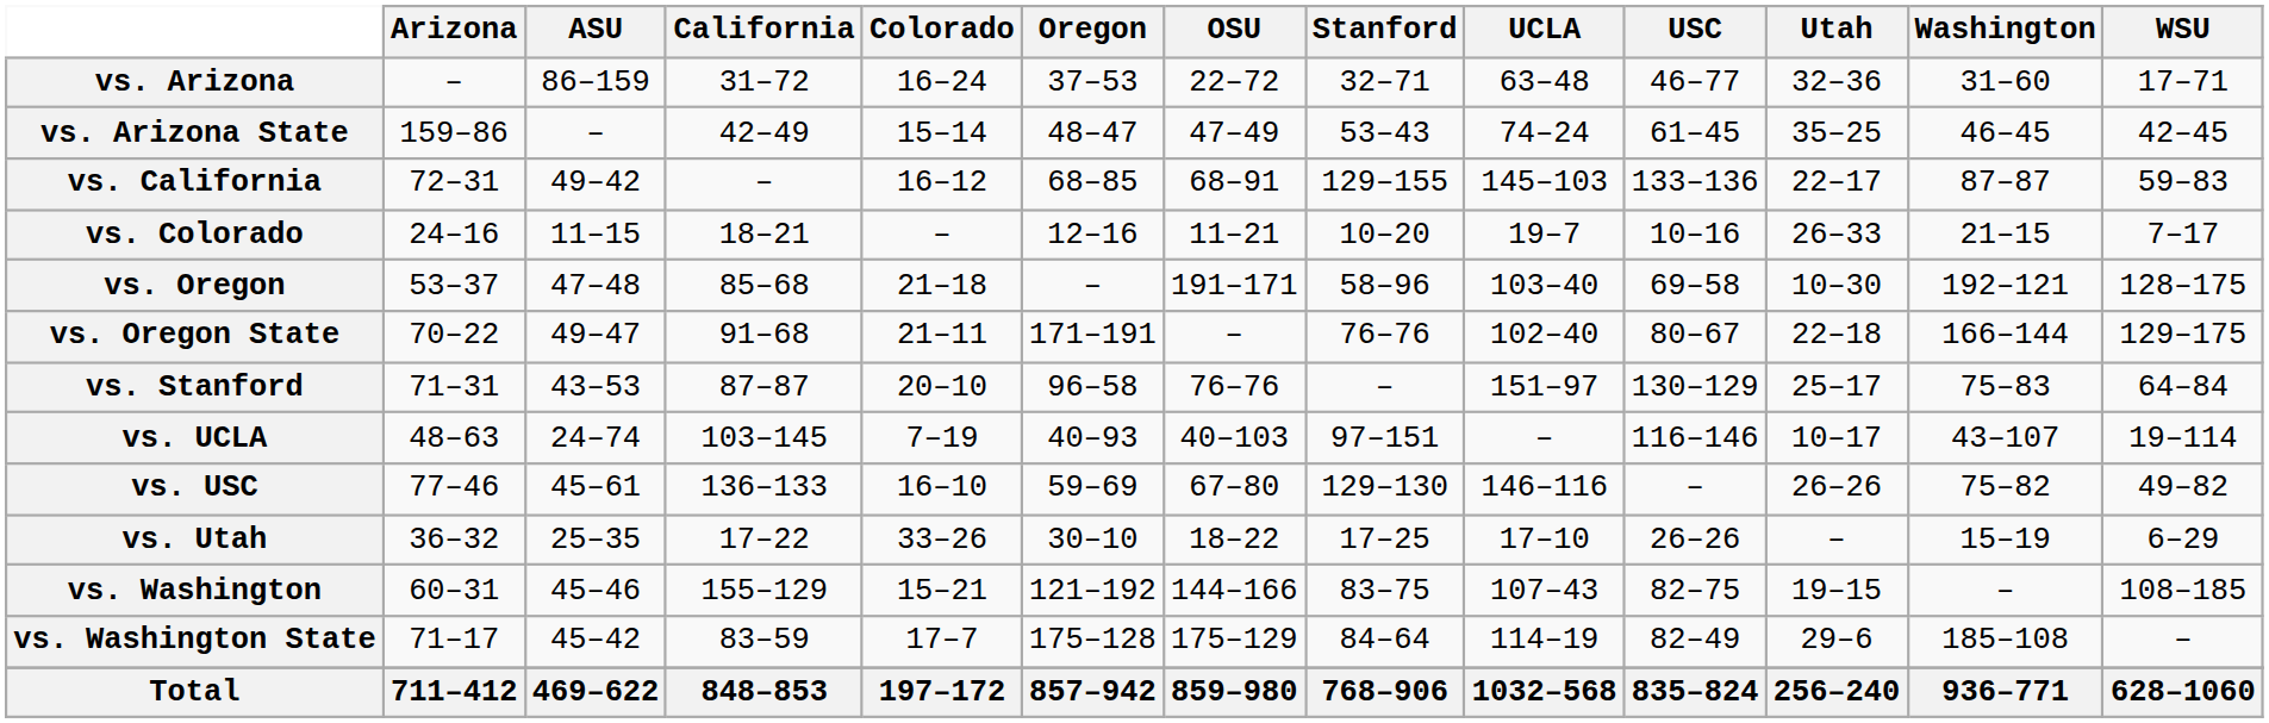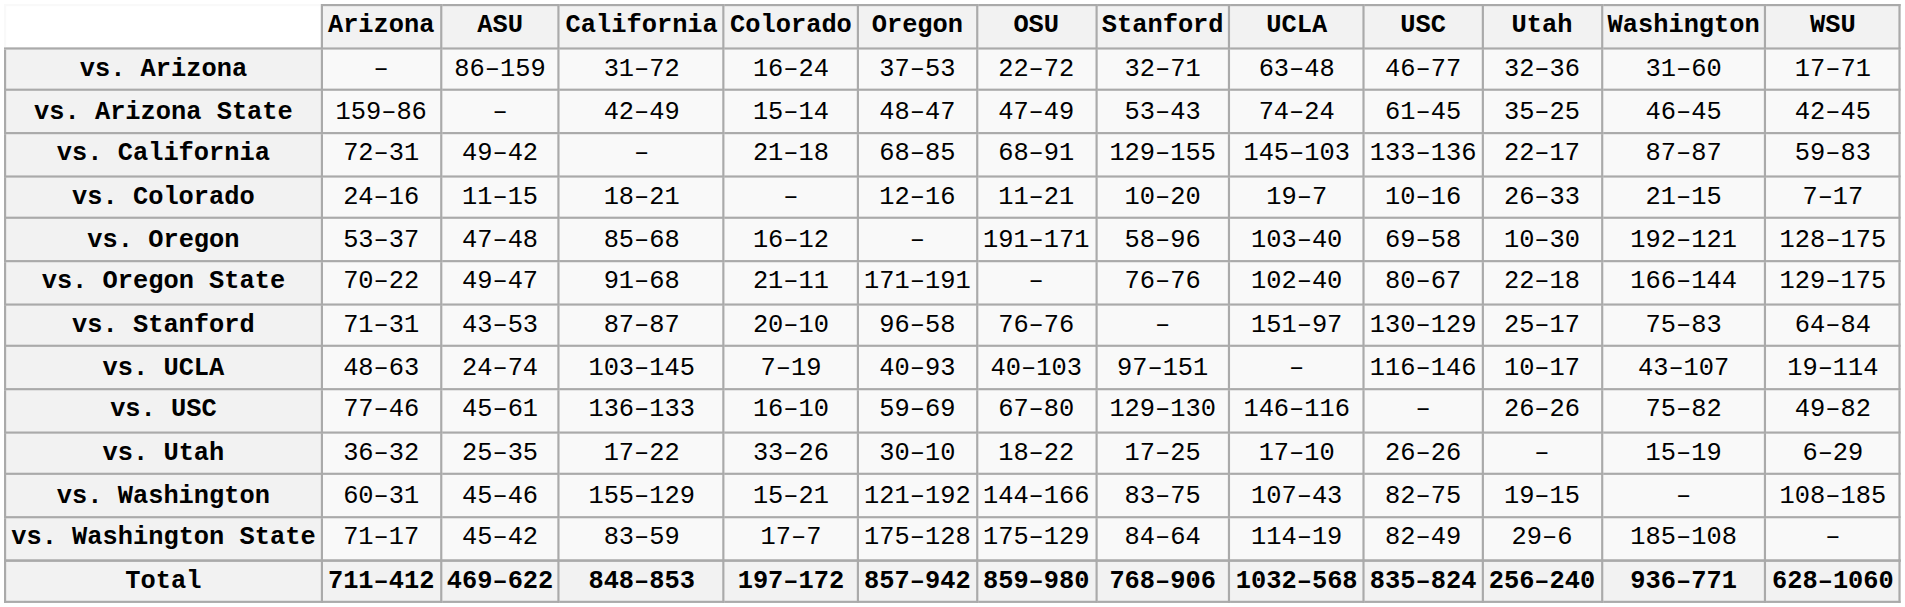vs. California | Colorado: 16–12 -> 21–18
vs. Oregon | Colorado: 21–18 -> 16–12
